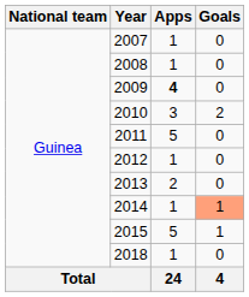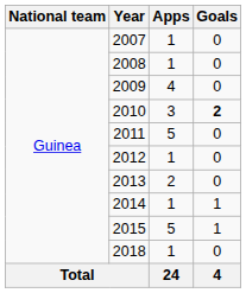2009 | Apps: bold -> normal
2010 | Goals: normal -> bold
2014 | Goals: lightsalmon background -> no background
